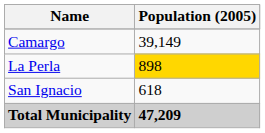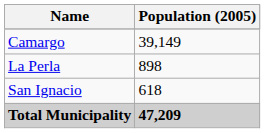La Perla | Population (2005): gold background -> no background
